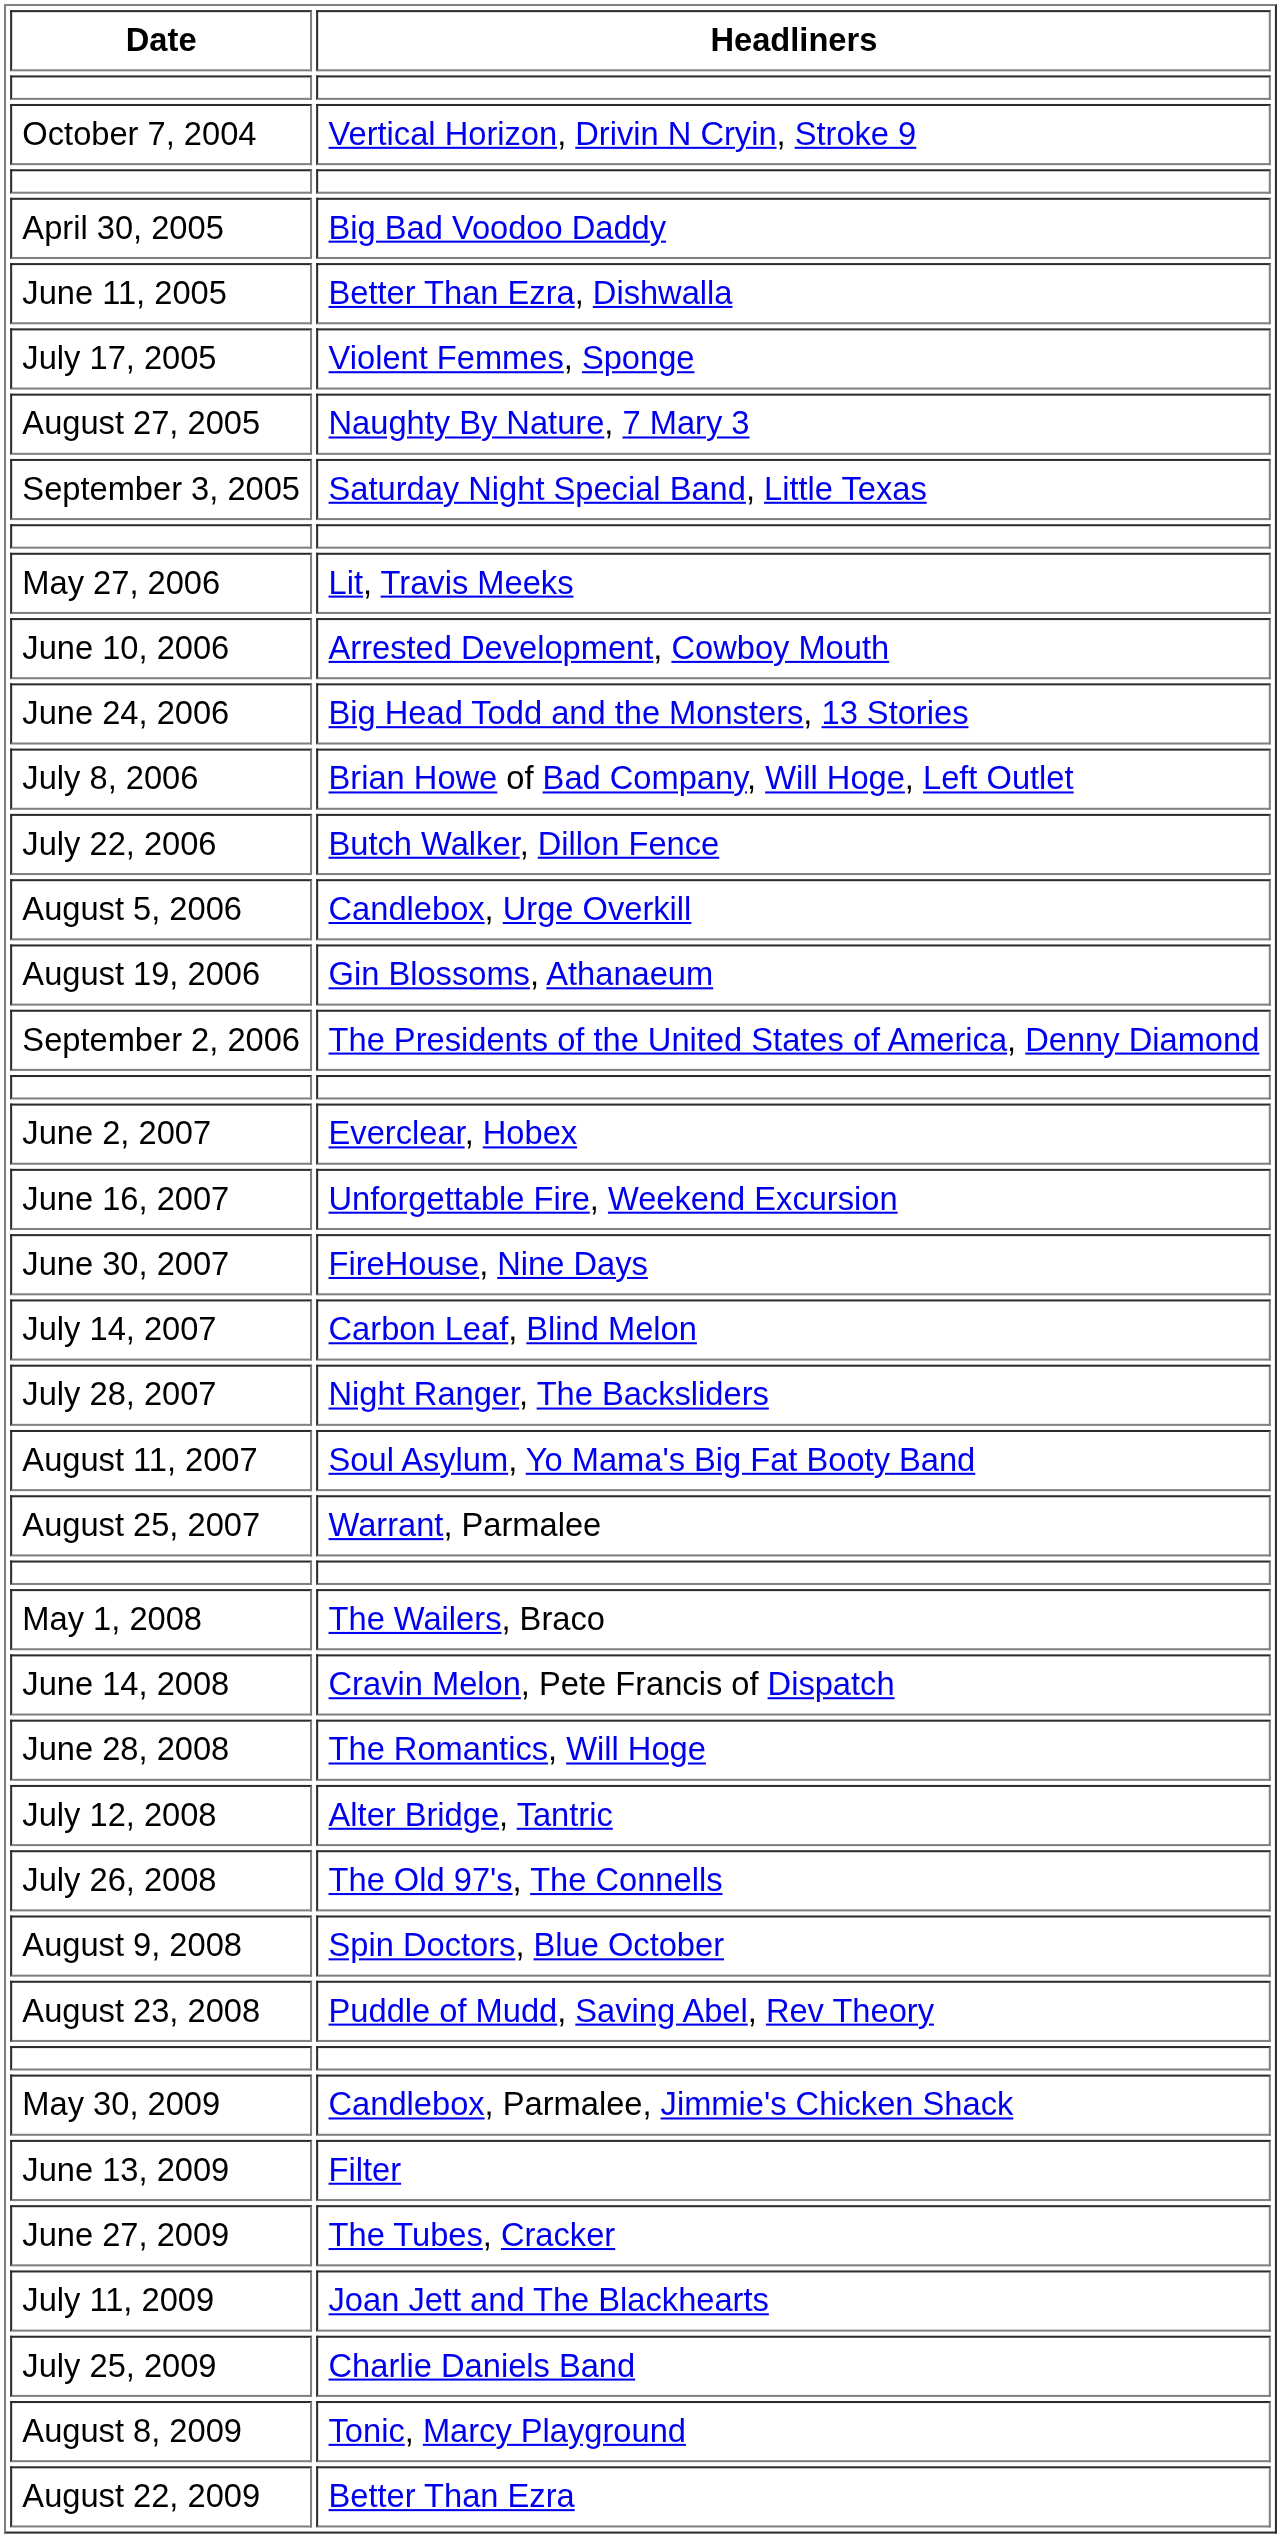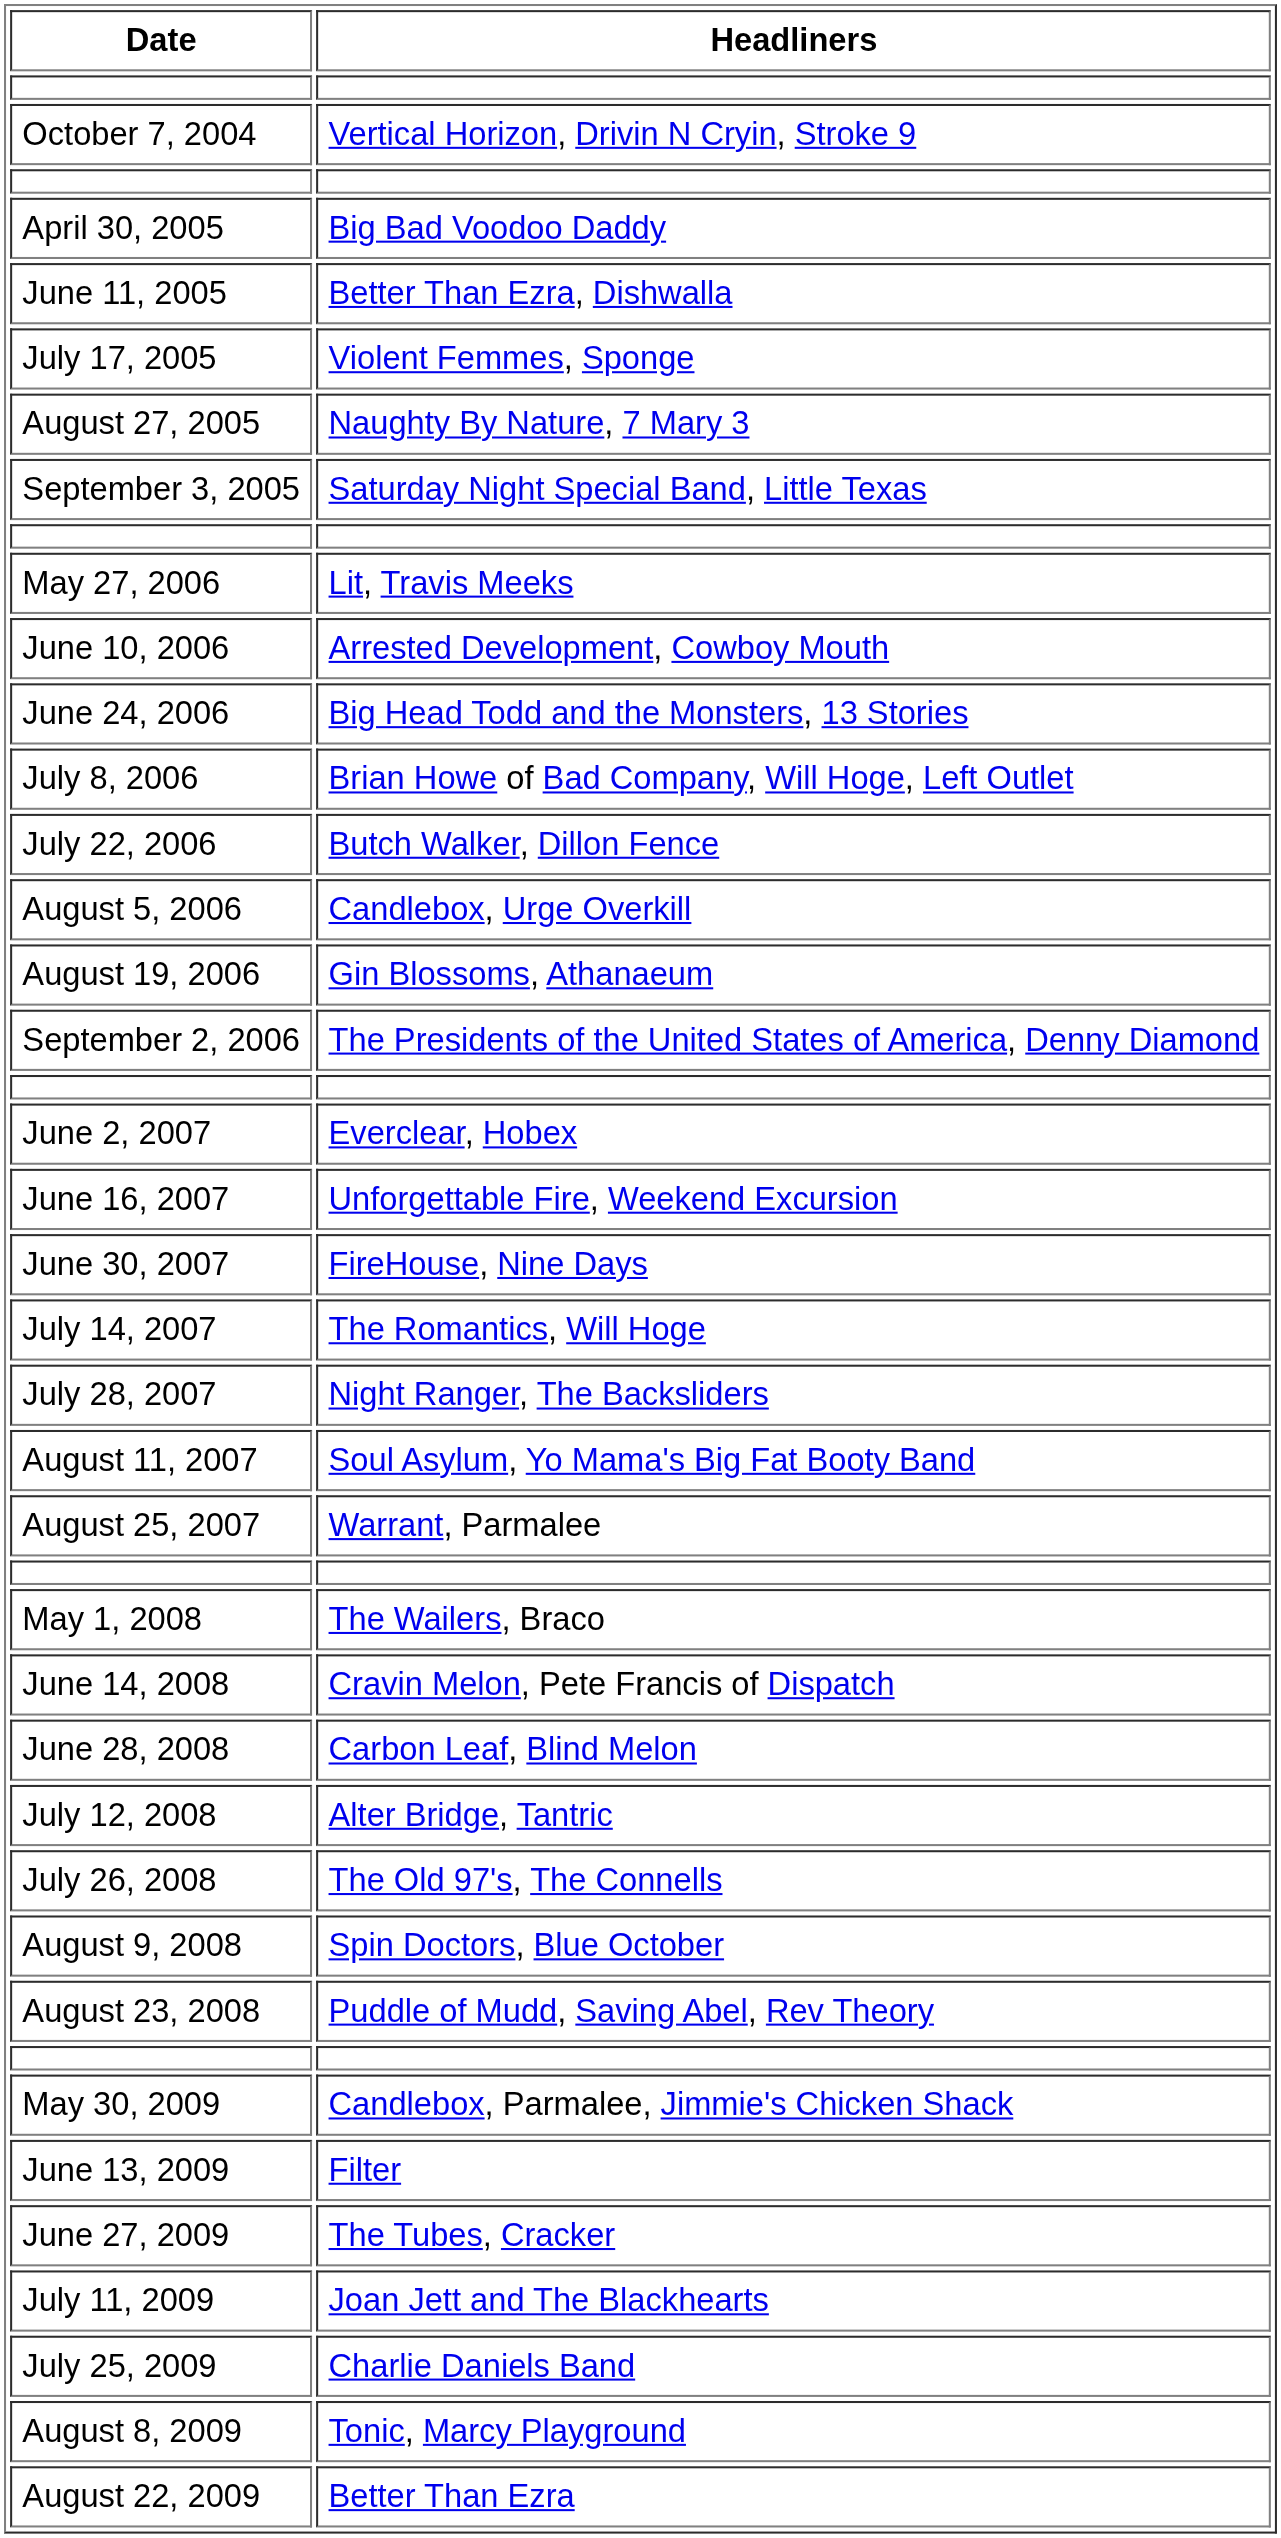row 23 | Headliners: Carbon Leaf, Blind Melon -> The Romantics, Will Hoge
row 30 | Headliners: The Romantics, Will Hoge -> Carbon Leaf, Blind Melon
